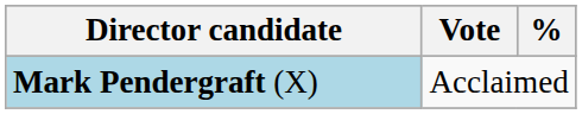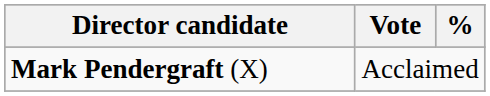Mark Pendergraft (X) | Director candidate: lightblue background -> no background
